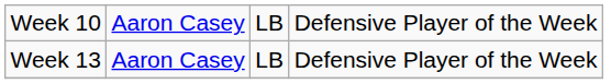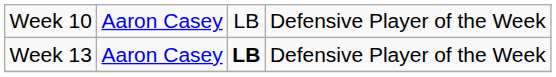Week 13 | column 3: normal -> bold
